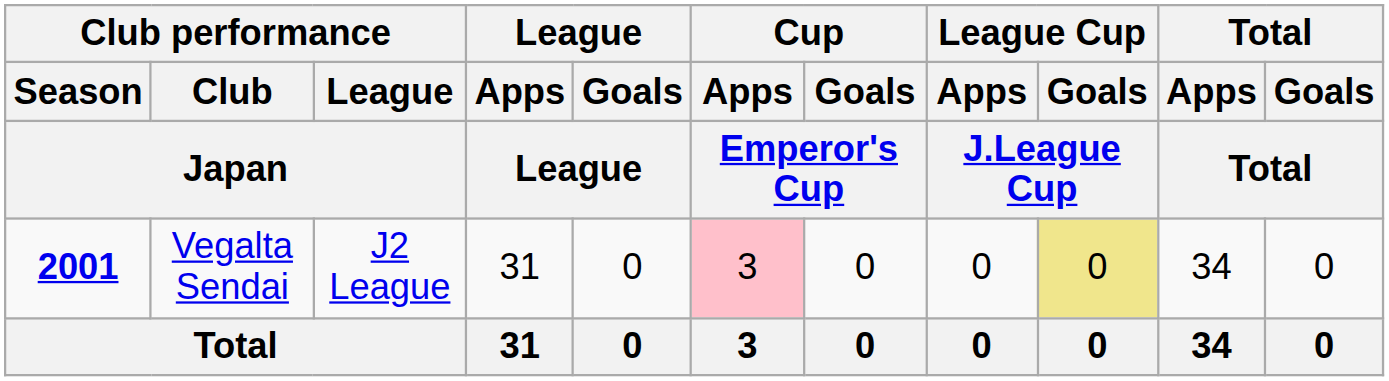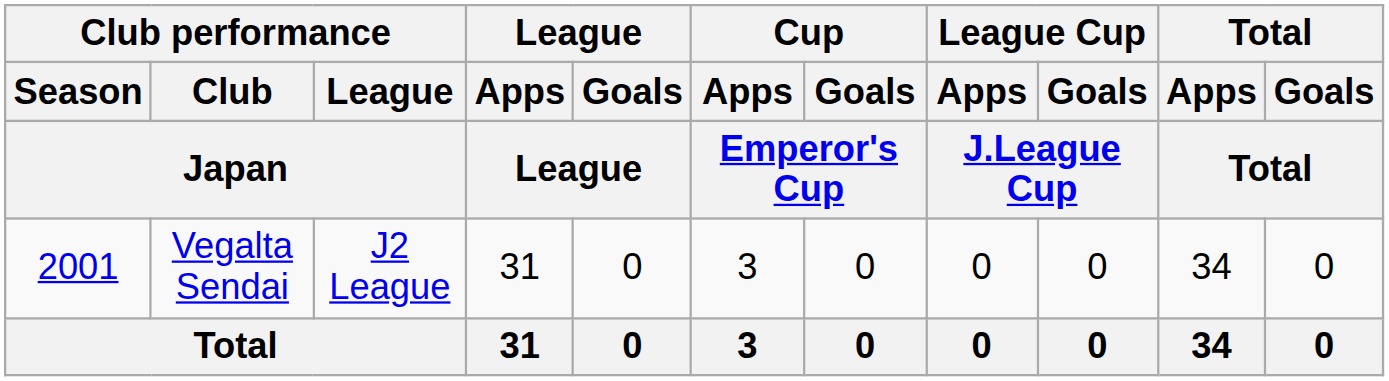Vegalta Sendai | Club performance / Season / Japan: bold -> normal
Vegalta Sendai | Cup / Apps / Emperor's Cup: pink background -> no background
Vegalta Sendai | League Cup / Goals / J.League Cup: khaki background -> no background
